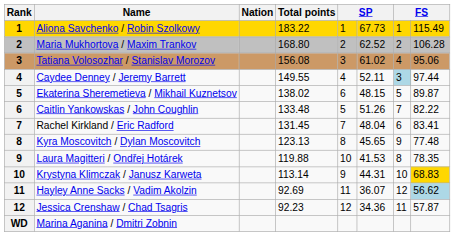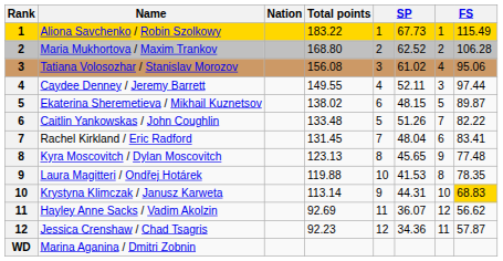Caydee Denney / Jeremy Barrett | column 7: lightblue background -> no background
Hayley Anne Sacks / Vadim Akolzin | column 8: lightblue background -> no background
